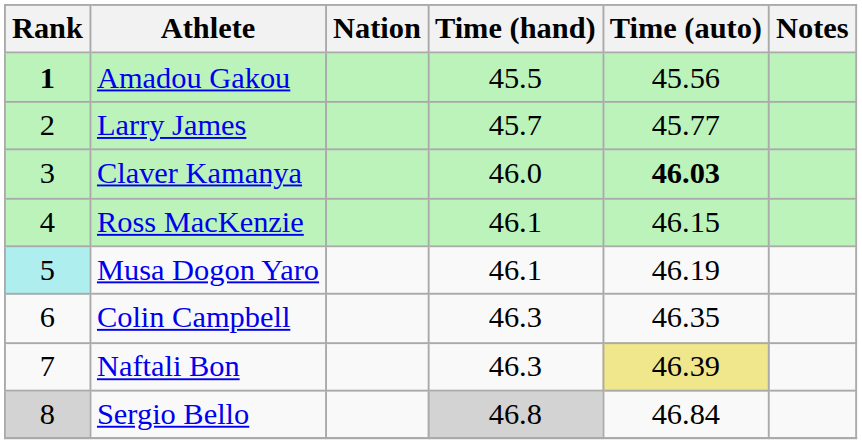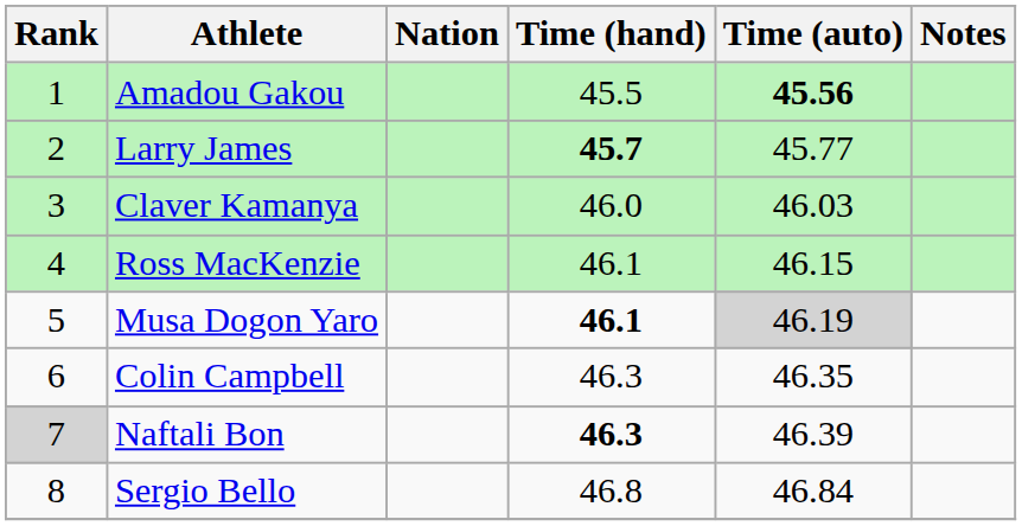Amadou Gakou | Rank: bold -> normal
Amadou Gakou | Time (auto): normal -> bold
Larry James | Time (hand): normal -> bold
Claver Kamanya | Time (auto): bold -> normal
Musa Dogon Yaro | Rank: paleturquoise background -> no background
Musa Dogon Yaro | Time (hand): normal -> bold
Musa Dogon Yaro | Time (auto): no background -> lightgrey background
Naftali Bon | Rank: no background -> lightgrey background
Naftali Bon | Time (hand): normal -> bold
Naftali Bon | Time (auto): khaki background -> no background
Sergio Bello | Rank: lightgrey background -> no background
Sergio Bello | Time (hand): lightgrey background -> no background
